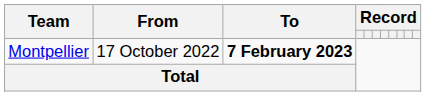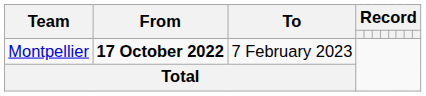Montpellier | From: normal -> bold
Montpellier | To: bold -> normal
